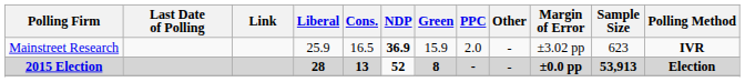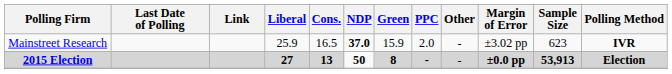Mainstreet Research | NDP: 36.9 -> 37.0
2015 Election | Liberal: 28 -> 27
2015 Election | NDP: 52 -> 50
